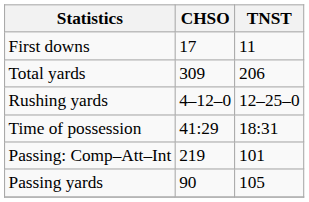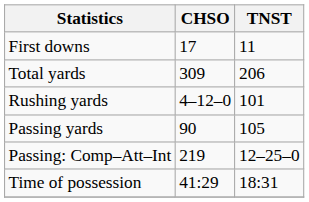Rushing yards | TNST: 12–25–0 -> 101
rows swapped: Passing yards <-> Time of possession
Passing: Comp–Att–Int | TNST: 101 -> 12–25–0
